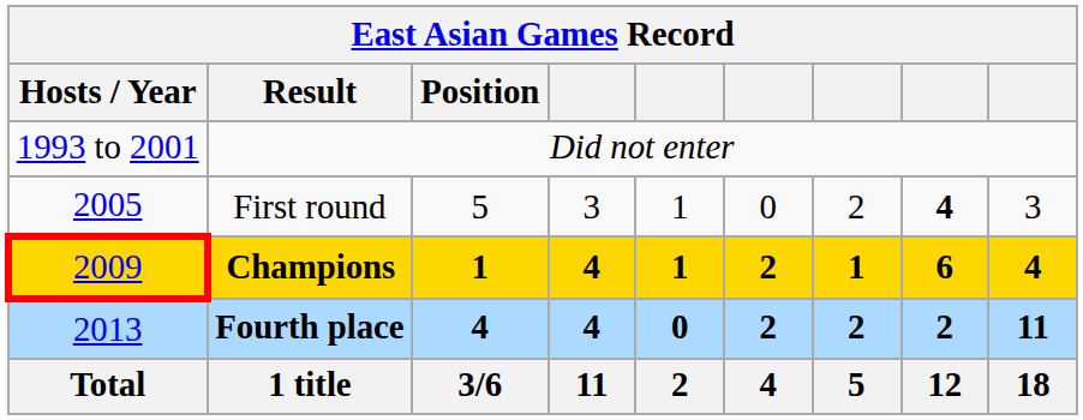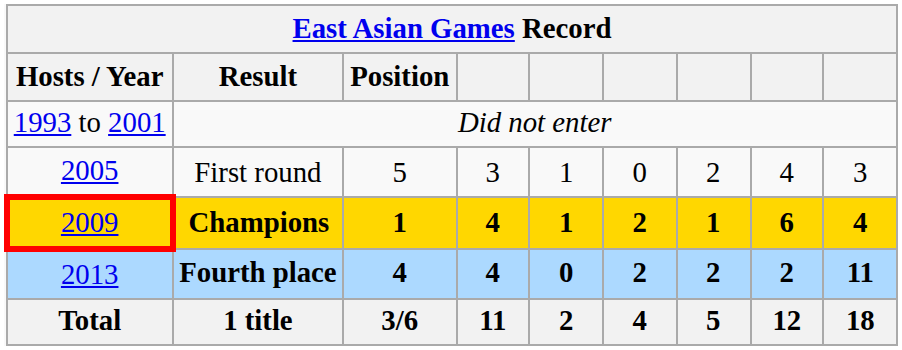First round | column 8: bold -> normal
